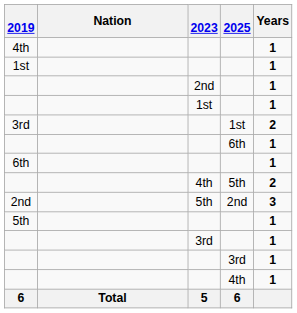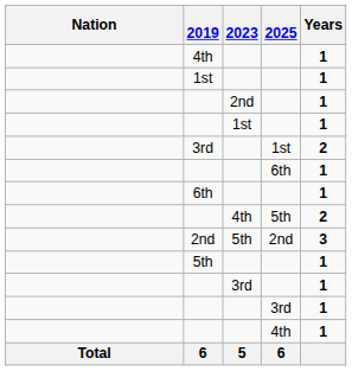columns swapped: Nation <-> 2019
